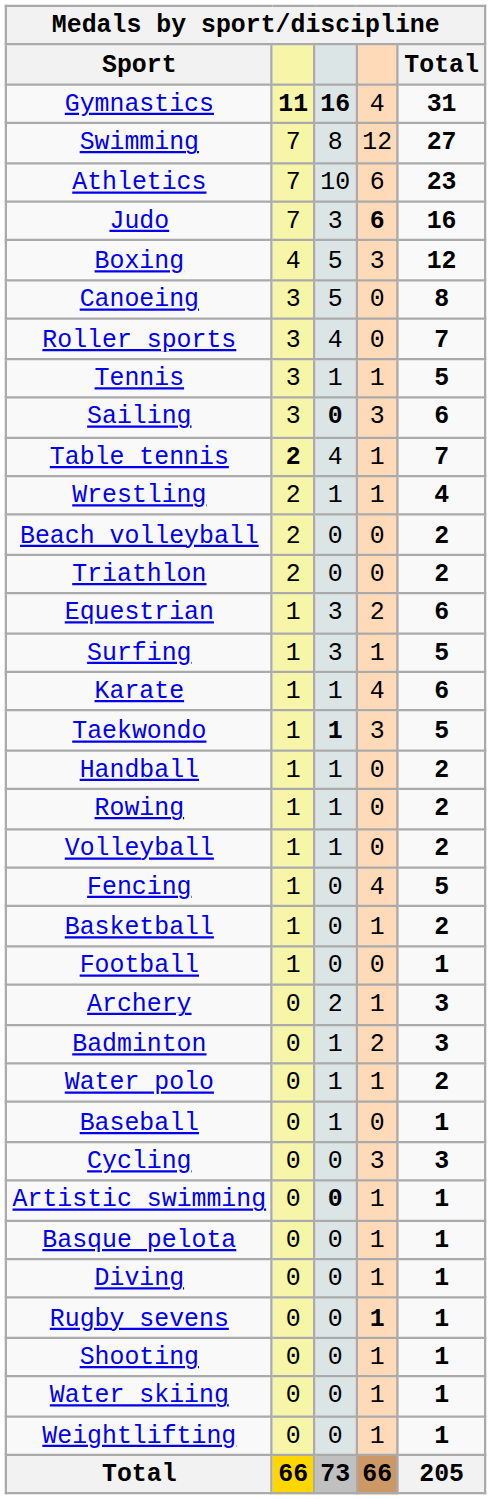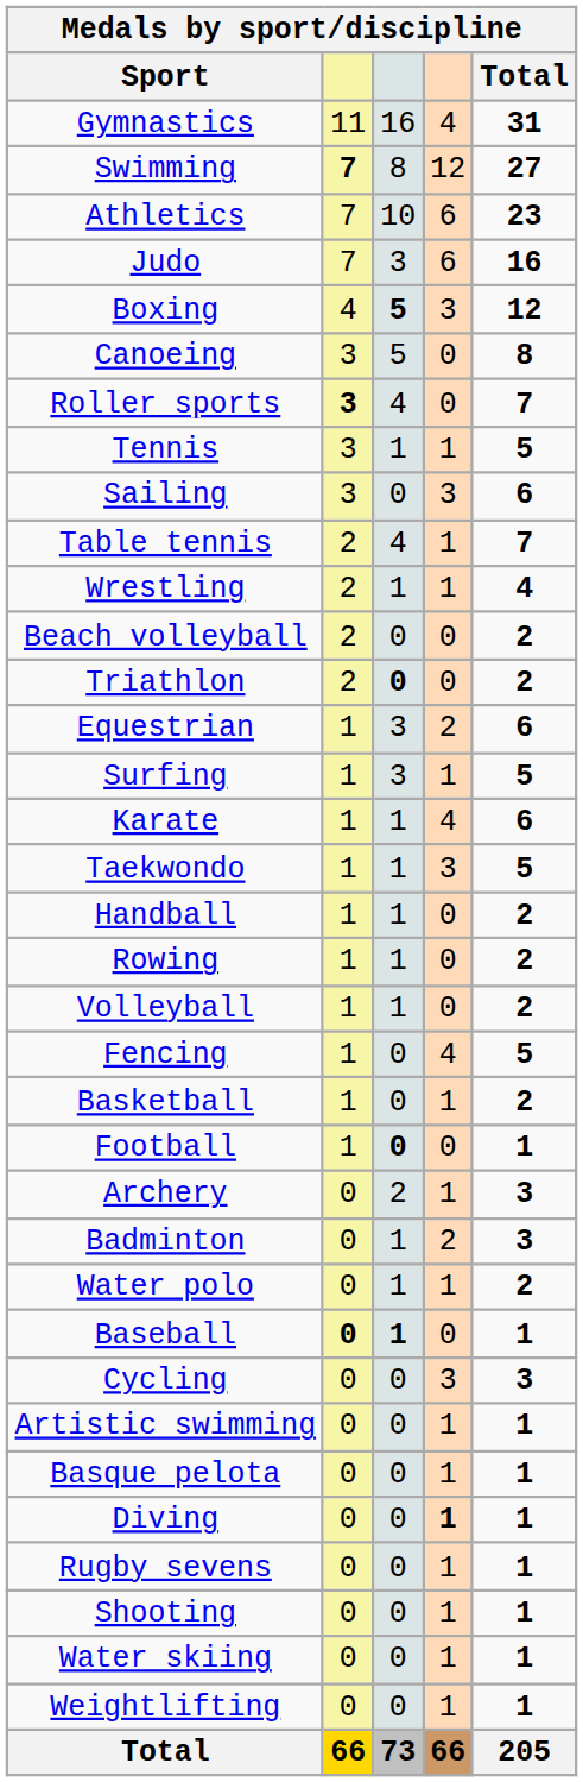Gymnastics | column 2: bold -> normal
Gymnastics | column 3: bold -> normal
Swimming | column 2: normal -> bold
Judo | column 4: bold -> normal
Boxing | column 3: normal -> bold
Roller sports | column 2: normal -> bold
Sailing | column 3: bold -> normal
Table tennis | column 2: bold -> normal
Triathlon | column 3: normal -> bold
Taekwondo | column 3: bold -> normal
Football | column 3: normal -> bold
Baseball | column 2: normal -> bold
Baseball | column 3: normal -> bold
Artistic swimming | column 3: bold -> normal
Diving | column 4: normal -> bold
Rugby sevens | column 4: bold -> normal
